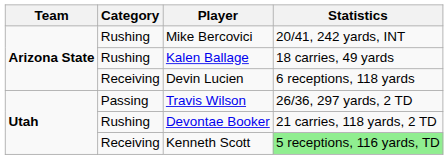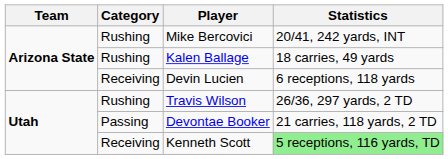Travis Wilson | Category: Passing -> Rushing
Devontae Booker | Category: Rushing -> Passing
